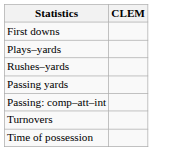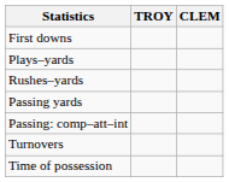+ column: TROY
